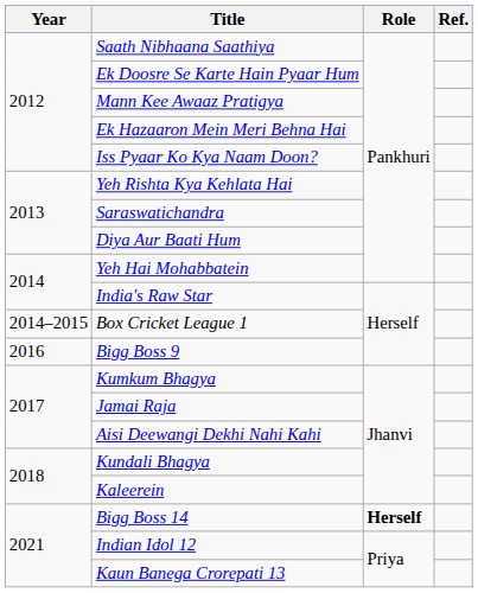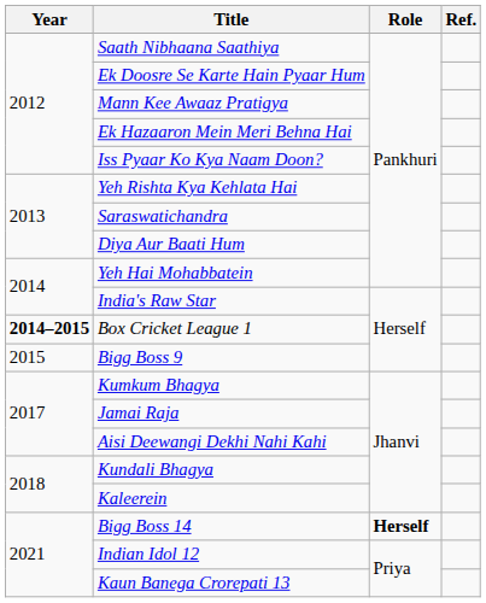Box Cricket League 1 | Year: normal -> bold
Bigg Boss 9 | Year: 2016 -> 2015
